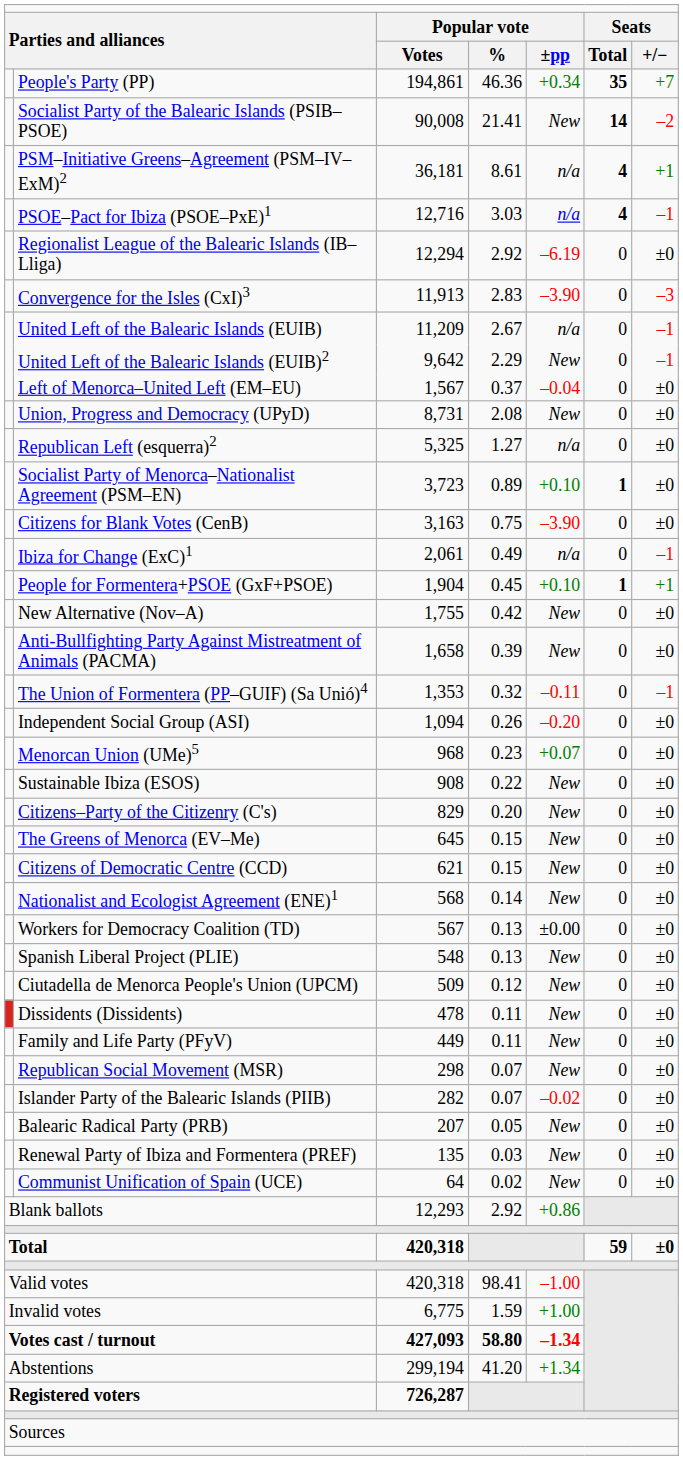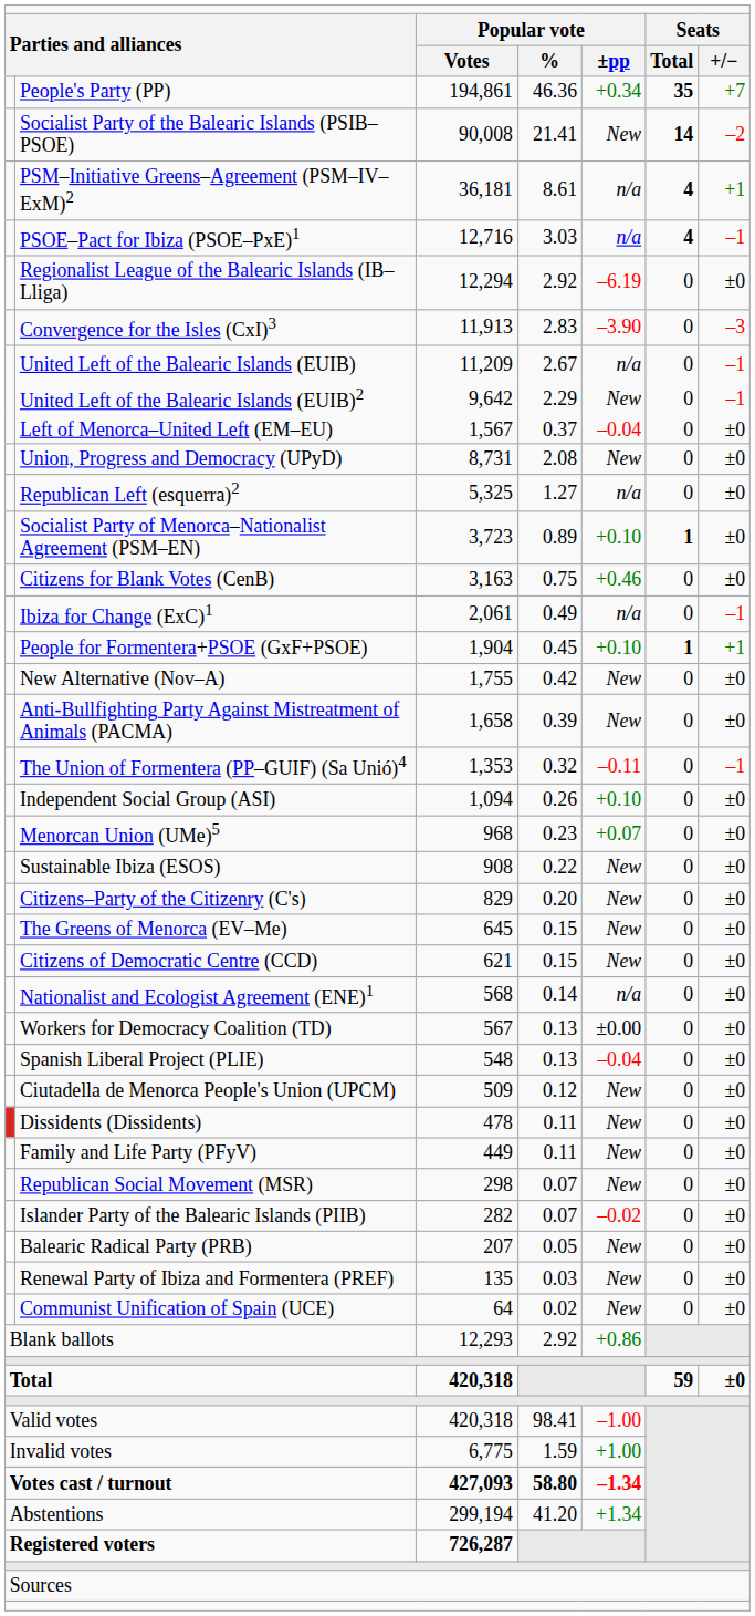Citizens for Blank Votes (CenB) | column 5: –3.90 -> +0.46
Independent Social Group (ASI) | column 5: –0.20 -> +0.10
Nationalist and Ecologist Agreement (ENE)1 | column 5: New -> n/a
Spanish Liberal Project (PLIE) | column 5: New -> –0.04
